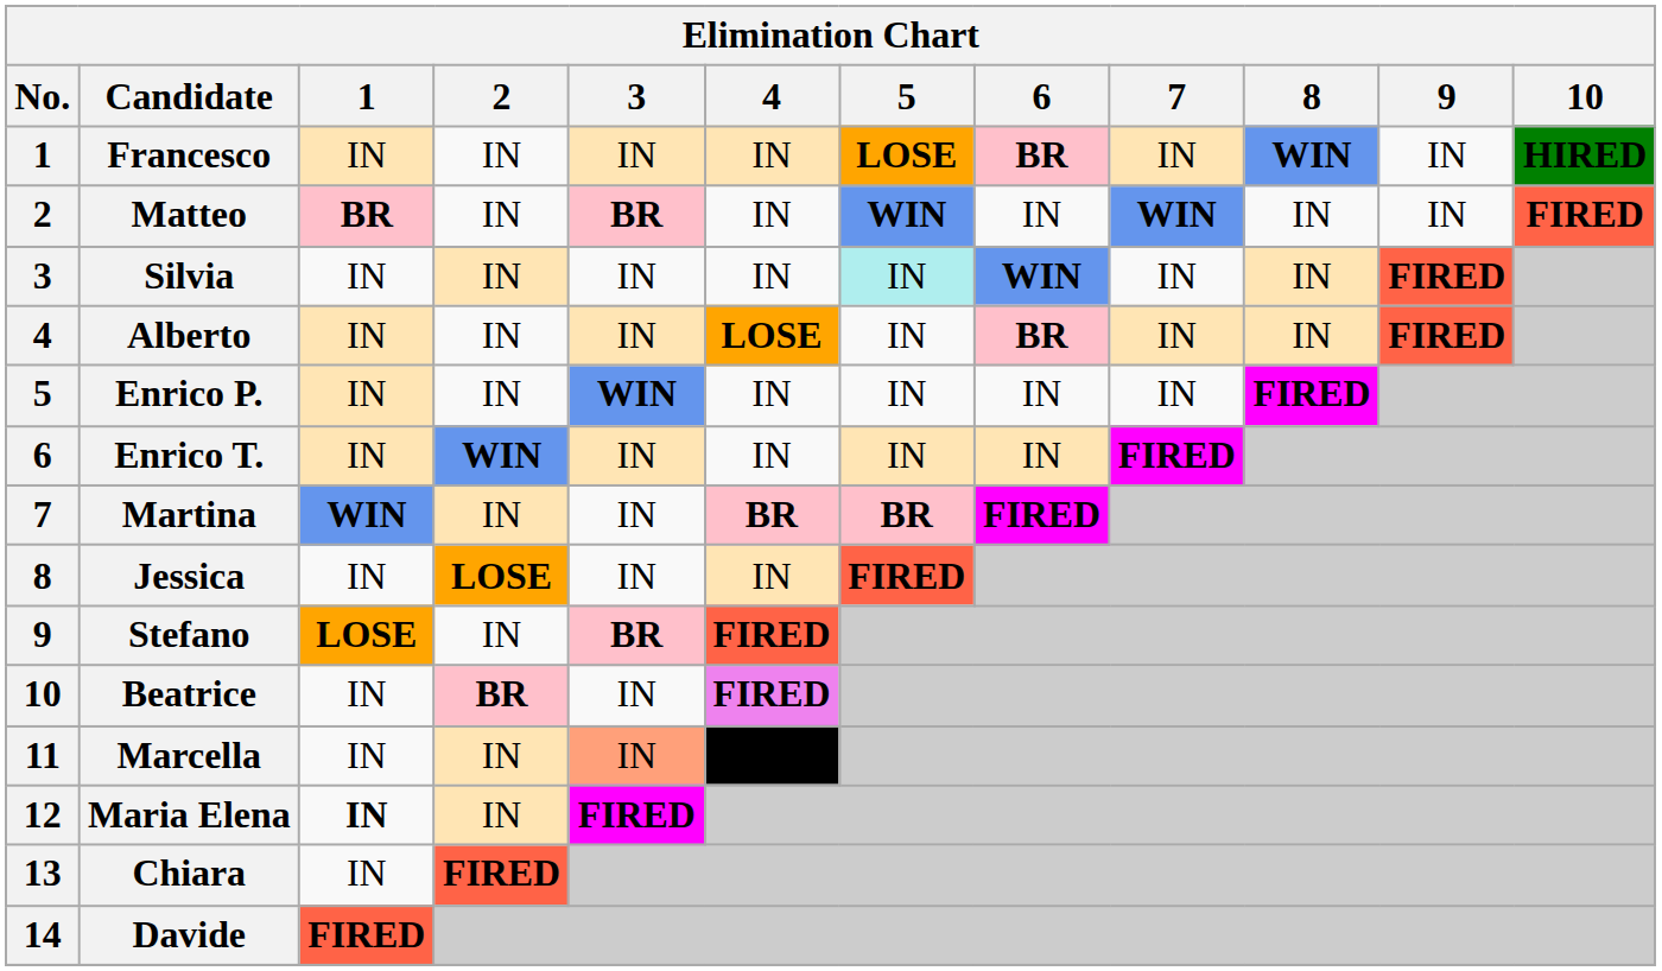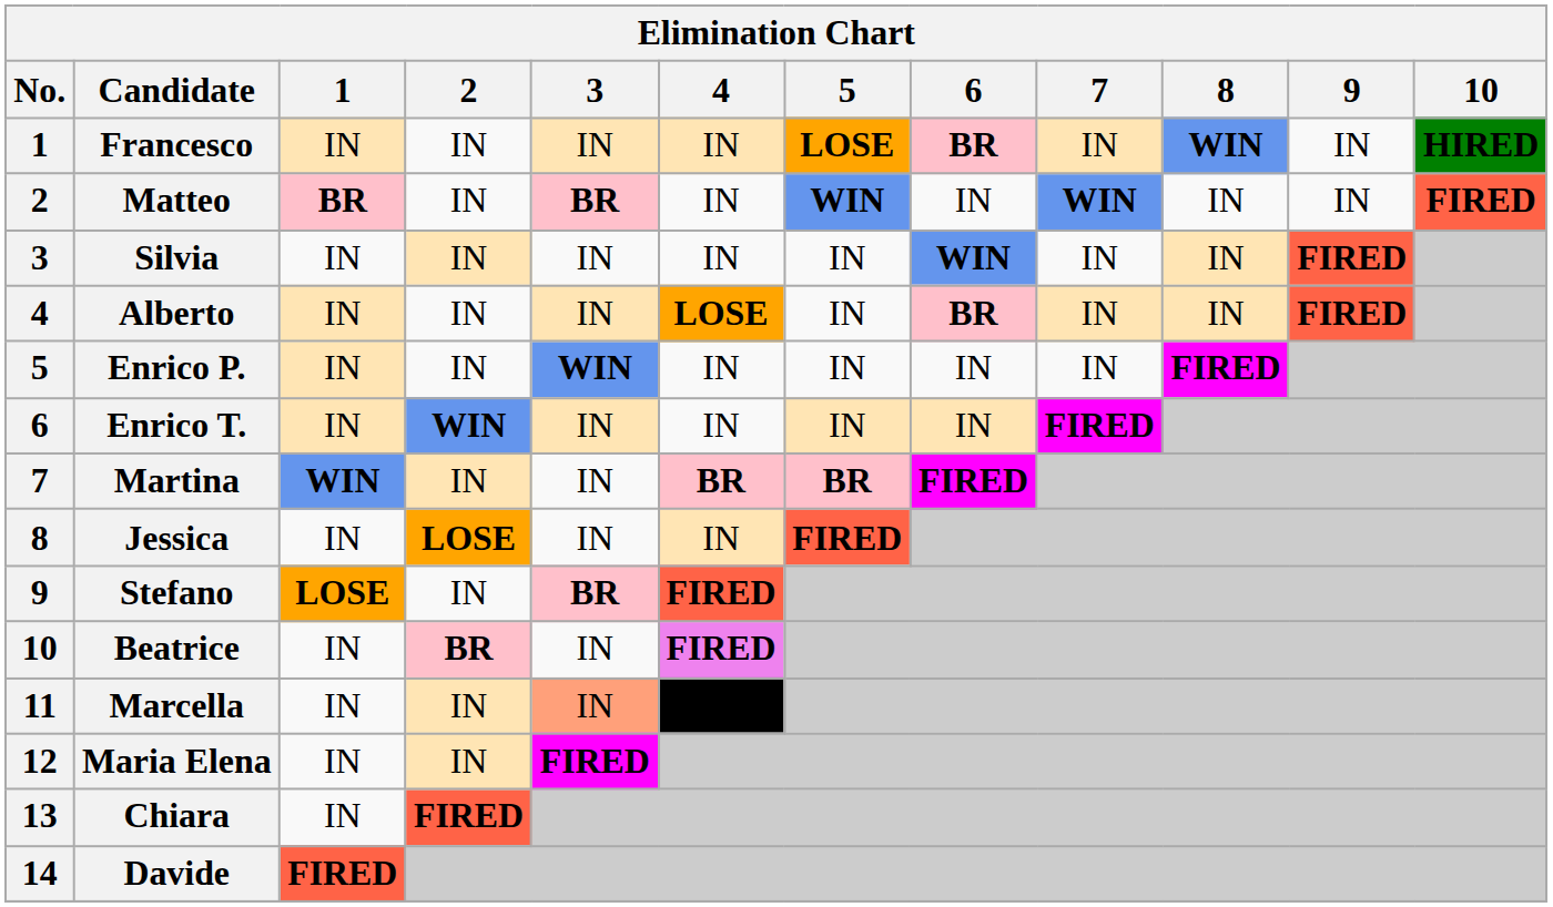Silvia | 5: paleturquoise background -> no background
Maria Elena | 1: bold -> normal
